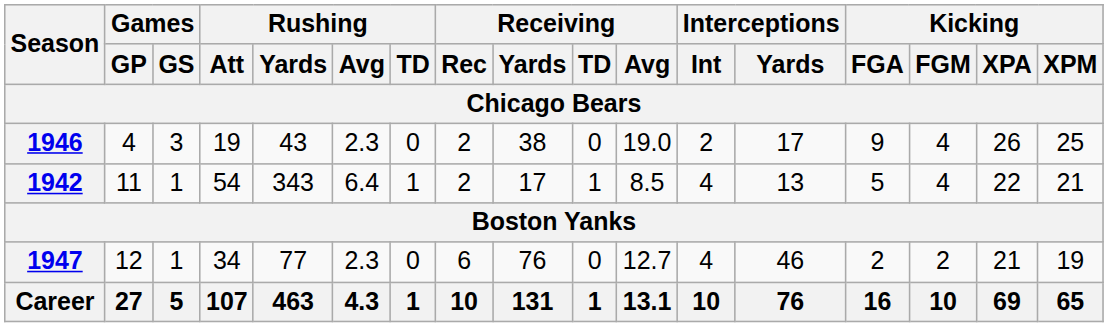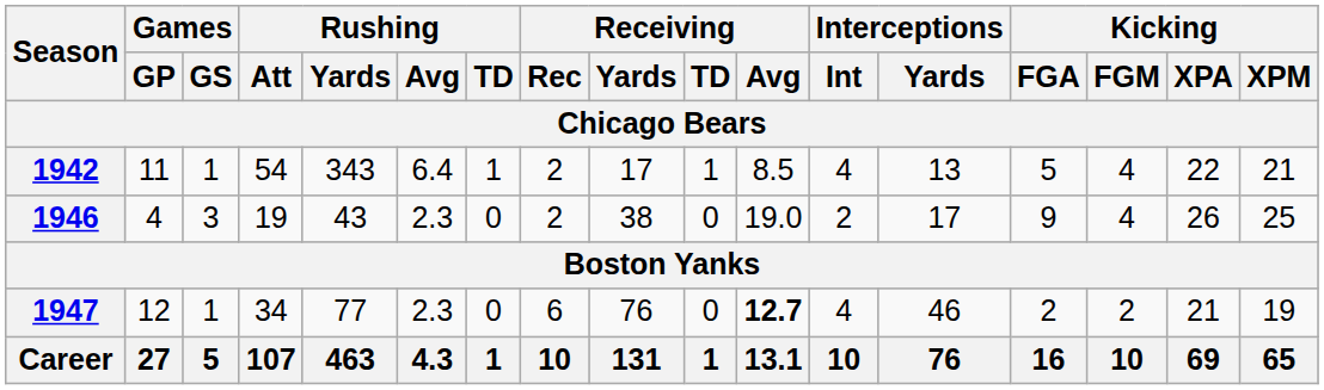rows swapped: 1942 <-> 1946
1947 | Receiving / Avg: normal -> bold
